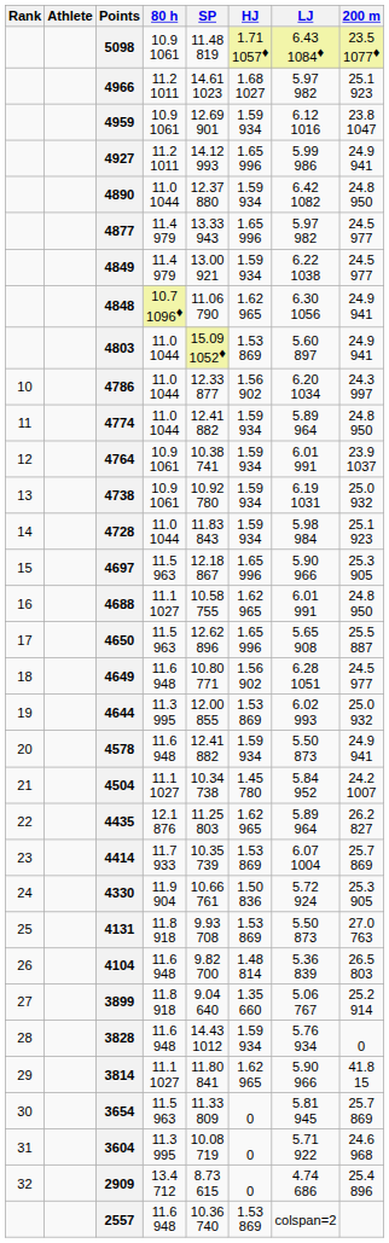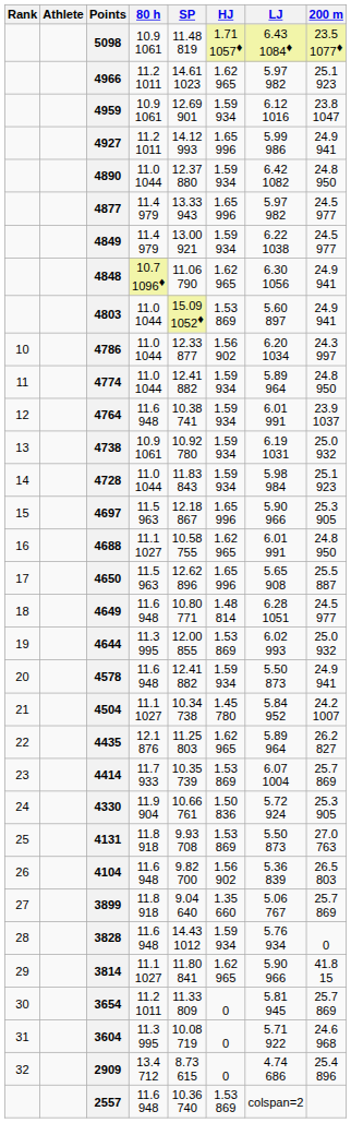4966 | HJ: 1.68 1027 -> 1.62 965
4764 | 80 h: 10.9 1061 -> 11.6 948
4649 | HJ: 1.56 902 -> 1.48 814
4104 | HJ: 1.48 814 -> 1.56 902
3899 | 200 m: 25.2 914 -> 25.7 869
3654 | 80 h: 11.5 963 -> 11.2 1011
